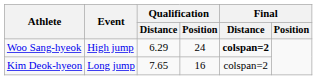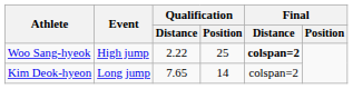Woo Sang-hyeok | Qualification / Distance: 6.29 -> 2.22
Woo Sang-hyeok | Qualification / Position: 24 -> 25
Kim Deok-hyeon | Qualification / Position: 16 -> 14
